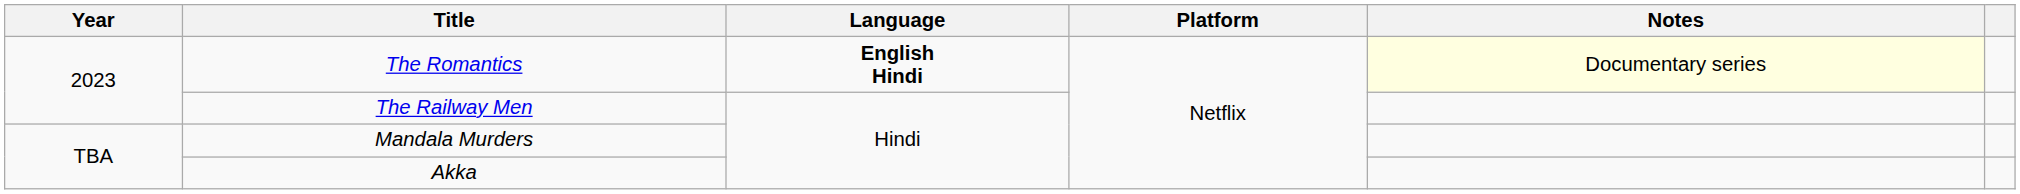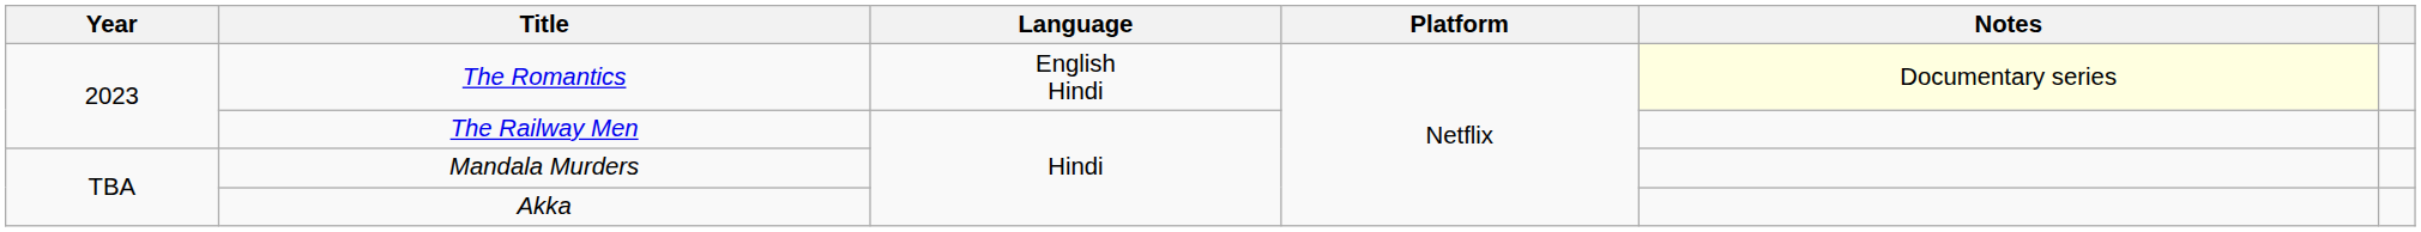The Romantics | Language: bold -> normal
